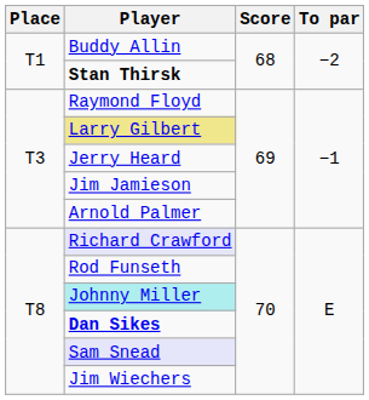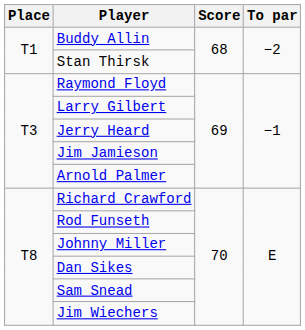Stan Thirsk | Player: bold -> normal
Larry Gilbert | Player: khaki background -> no background
Richard Crawford | Player: lavender background -> no background
Johnny Miller | Player: paleturquoise background -> no background
Dan Sikes | Player: bold -> normal
Sam Snead | Player: lavender background -> no background
